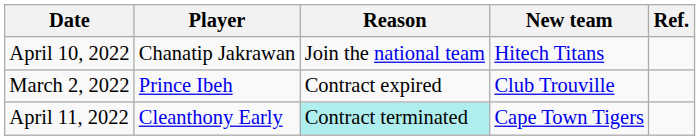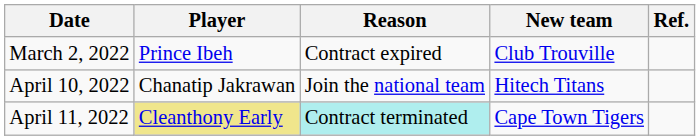rows swapped: March 2, 2022 <-> April 10, 2022
April 11, 2022 | Player: no background -> khaki background
